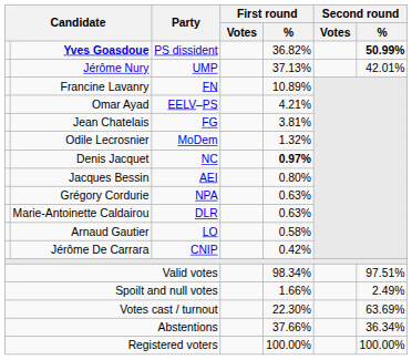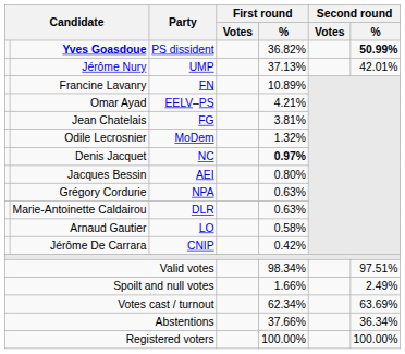Votes cast / turnout | First round / %: 22.30% -> 62.34%
